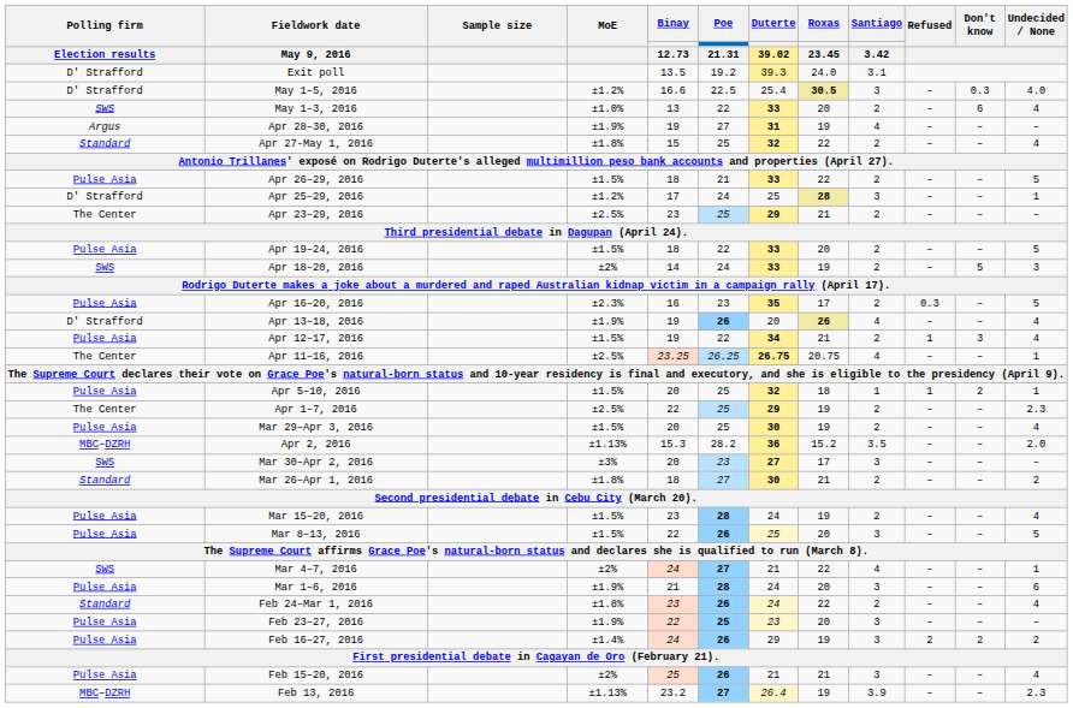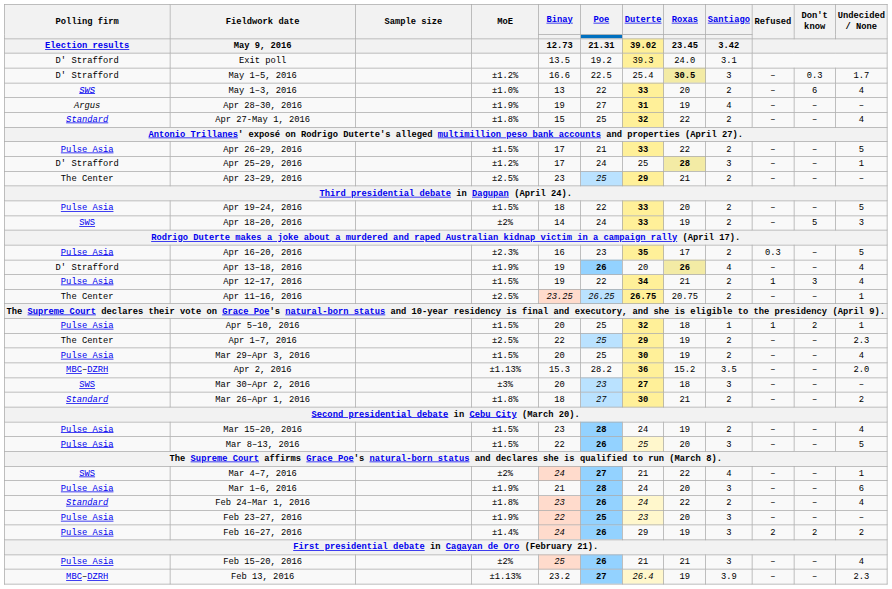May 1–5, 2016 | Undecided / None: 4.0 -> 1.7
Apr 26–29, 2016 | Binay / 12.73: 18 -> 17
Apr 11–16, 2016 | Santiago / 3.42: 4 -> 2
Mar 30–Apr 2, 2016 | Roxas / 23.45: 17 -> 18
